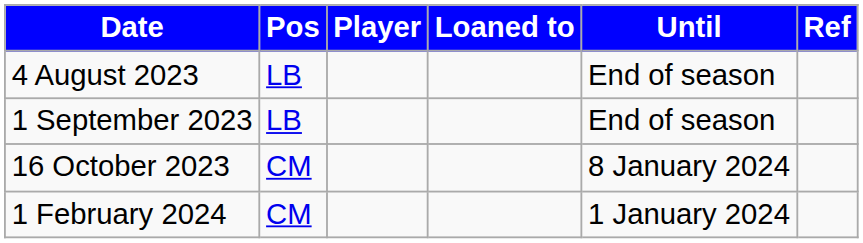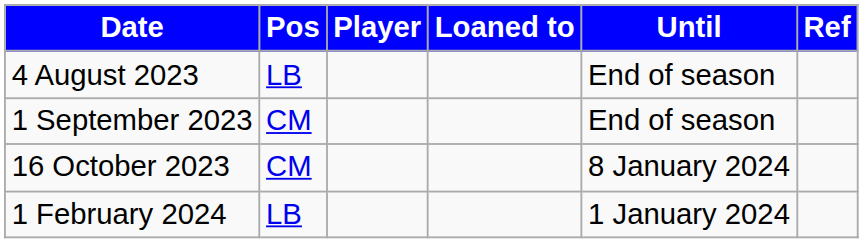1 September 2023 | Pos: LB -> CM
1 February 2024 | Pos: CM -> LB
